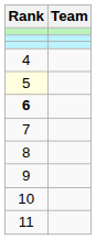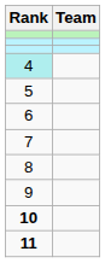row 5 | Rank: no background -> paleturquoise background
row 6 | Rank: lightyellow background -> no background
row 7 | Rank: bold -> normal
row 11 | Rank: normal -> bold
row 12 | Rank: normal -> bold
